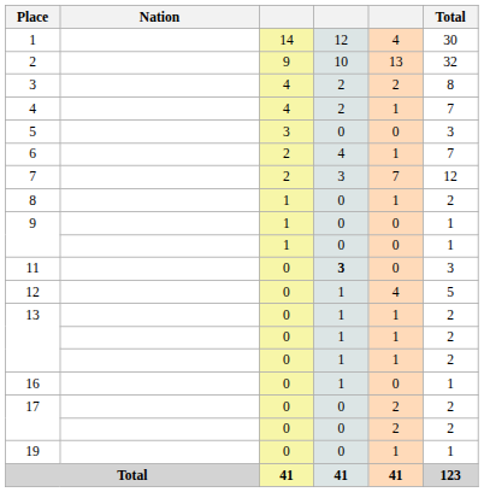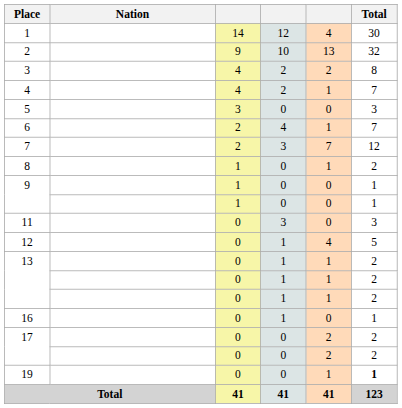11 | column 4: bold -> normal
19 | Total: normal -> bold
